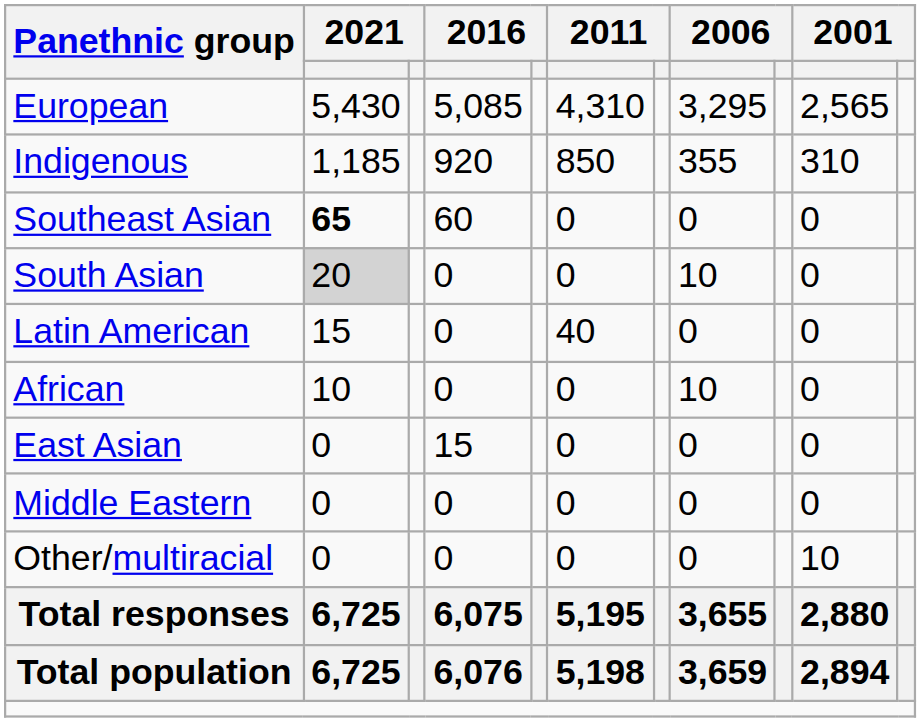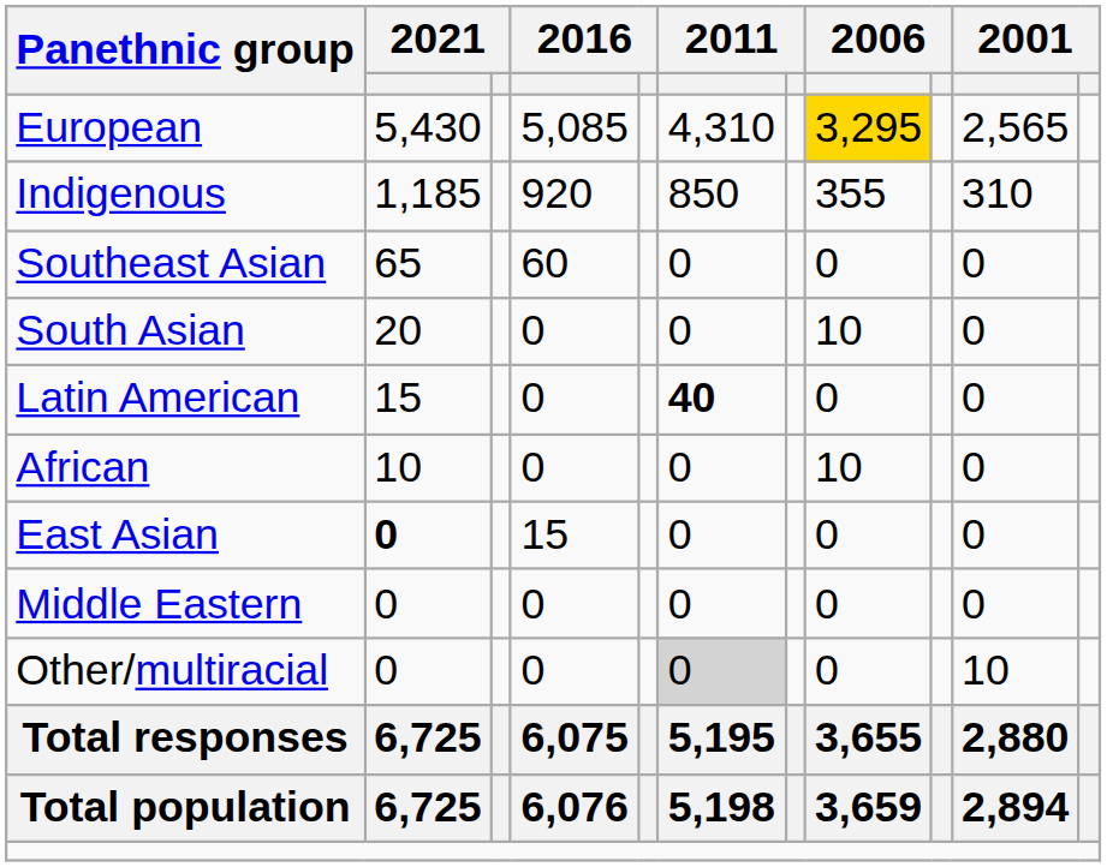European | column 8: no background -> gold background
Southeast Asian | column 2: bold -> normal
South Asian | column 2: lightgrey background -> no background
Latin American | column 6: normal -> bold
East Asian | column 2: normal -> bold
Other/multiracial | column 6: no background -> lightgrey background
